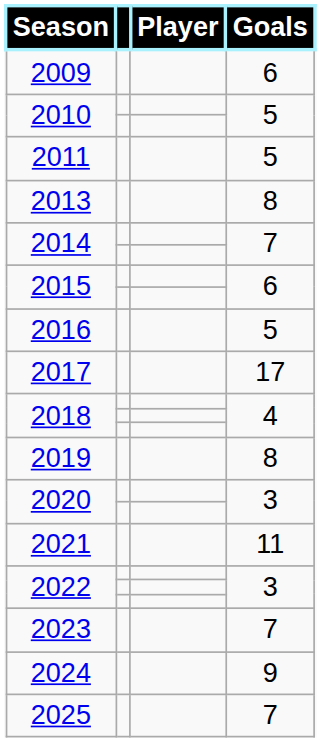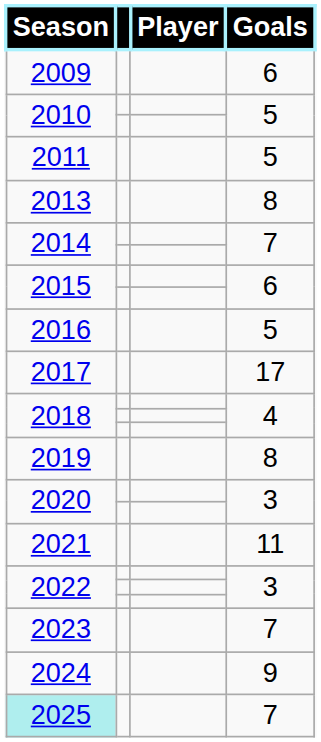2025 | Season: no background -> paleturquoise background
